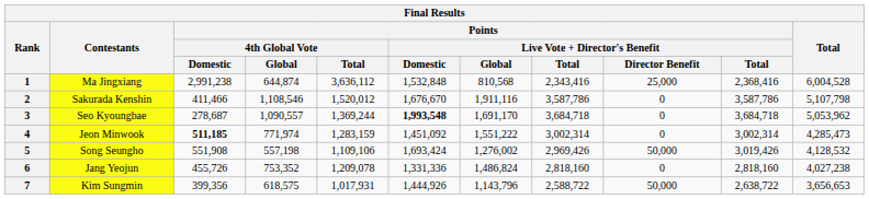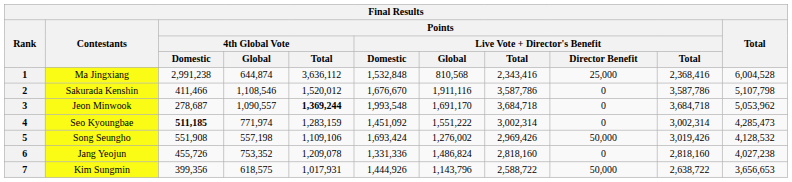3 | Contestants: Seo Kyoungbae -> Jeon Minwook
3 | Points / 4th Global Vote / Total: normal -> bold
3 | Points / Live Vote + Director's Benefit / Domestic: bold -> normal
4 | Contestants: Jeon Minwook -> Seo Kyoungbae
